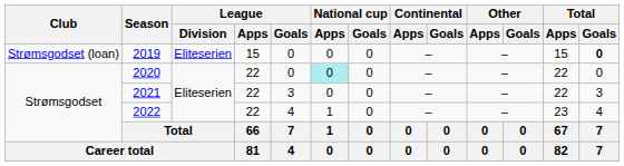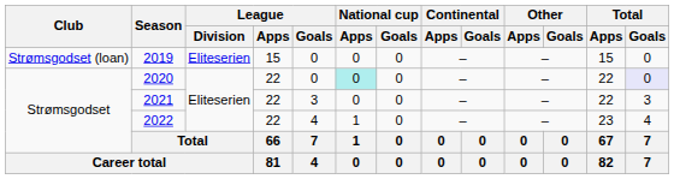2019 | Total / Goals: bold -> normal
2020 | Total / Goals: no background -> lavender background
